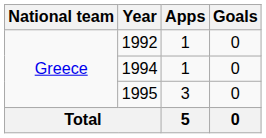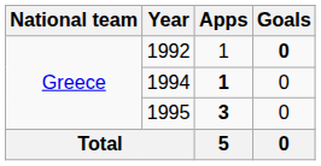1992 | Goals: normal -> bold
1994 | Apps: normal -> bold
1995 | Apps: normal -> bold
